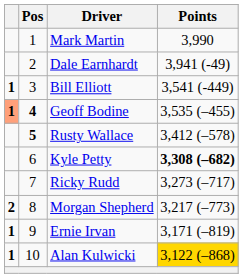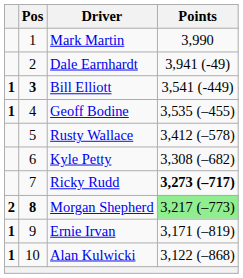Bill Elliott | Pos: normal -> bold
Geoff Bodine | column 1: lightsalmon background -> no background
Geoff Bodine | Pos: bold -> normal
Rusty Wallace | Pos: bold -> normal
Kyle Petty | Points: bold -> normal
Ricky Rudd | Points: normal -> bold
Morgan Shepherd | Pos: normal -> bold
Morgan Shepherd | Points: no background -> lightgreen background
Alan Kulwicki | Points: gold background -> no background
